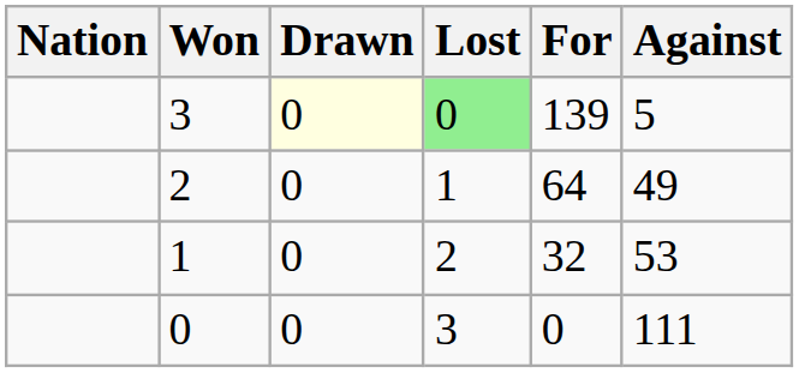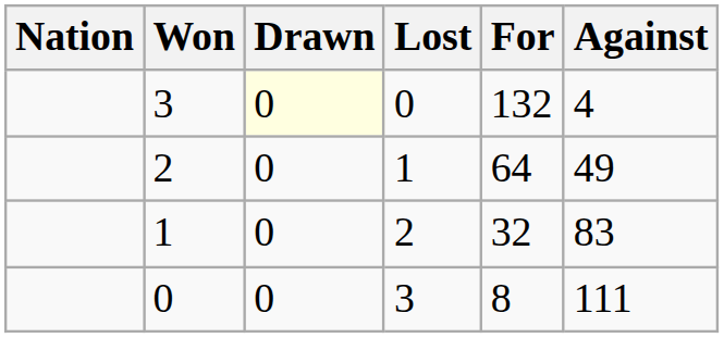row 2 | Lost: lightgreen background -> no background
row 2 | For: 139 -> 132
row 2 | Against: 5 -> 4
row 4 | Against: 53 -> 83
row 5 | For: 0 -> 8
